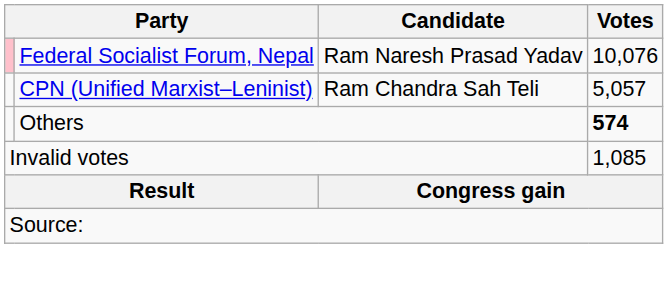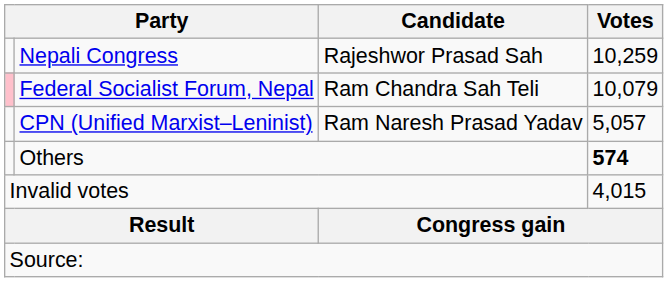+ row: Nepali Congress | Rajeshwor Prasad Sah | 10,259
Federal Socialist Forum, Nepal | Candidate: Ram Naresh Prasad Yadav -> Ram Chandra Sah Teli
Federal Socialist Forum, Nepal | Votes: 10,076 -> 10,079
CPN (Unified Marxist–Leninist) | Candidate: Ram Chandra Sah Teli -> Ram Naresh Prasad Yadav
Invalid votes | Votes: 1,085 -> 4,015
